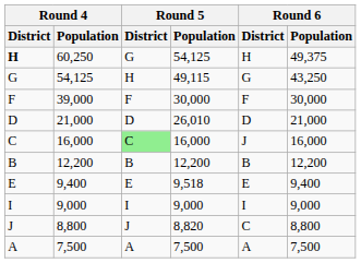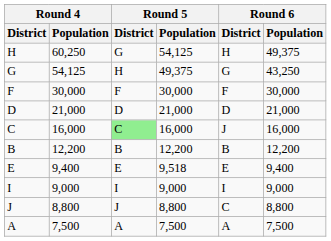row 3 | Round 4 / District: bold -> normal
row 4 | Round 5 / Population: 49,115 -> 49,375
row 5 | Round 4 / Population: 39,000 -> 30,000
row 6 | Round 5 / Population: 26,010 -> 21,000
row 11 | Round 5 / Population: 8,820 -> 8,800
